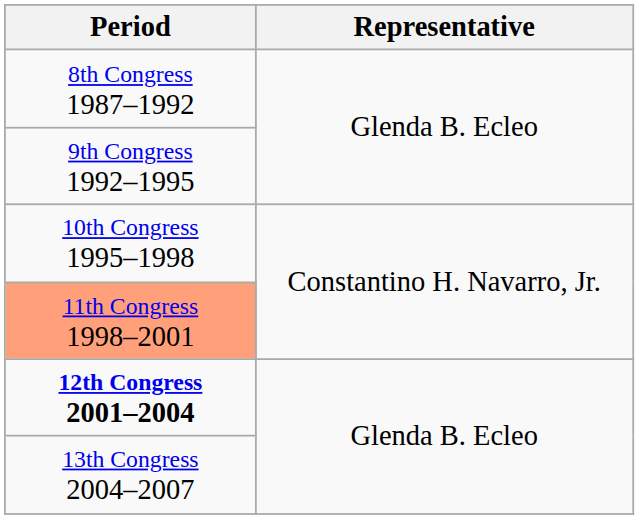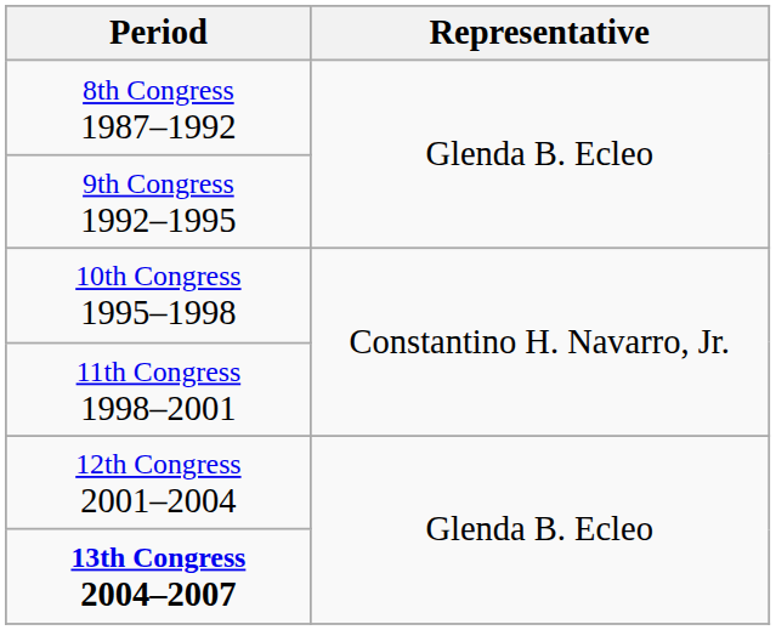11th Congress 1998–2001 | Period: lightsalmon background -> no background
12th Congress 2001–2004 | Period: bold -> normal
13th Congress 2004–2007 | Period: normal -> bold
